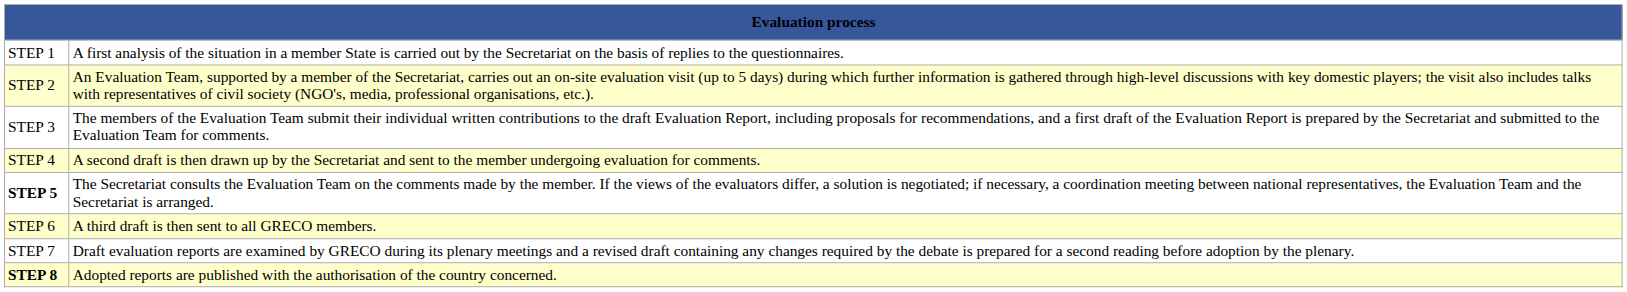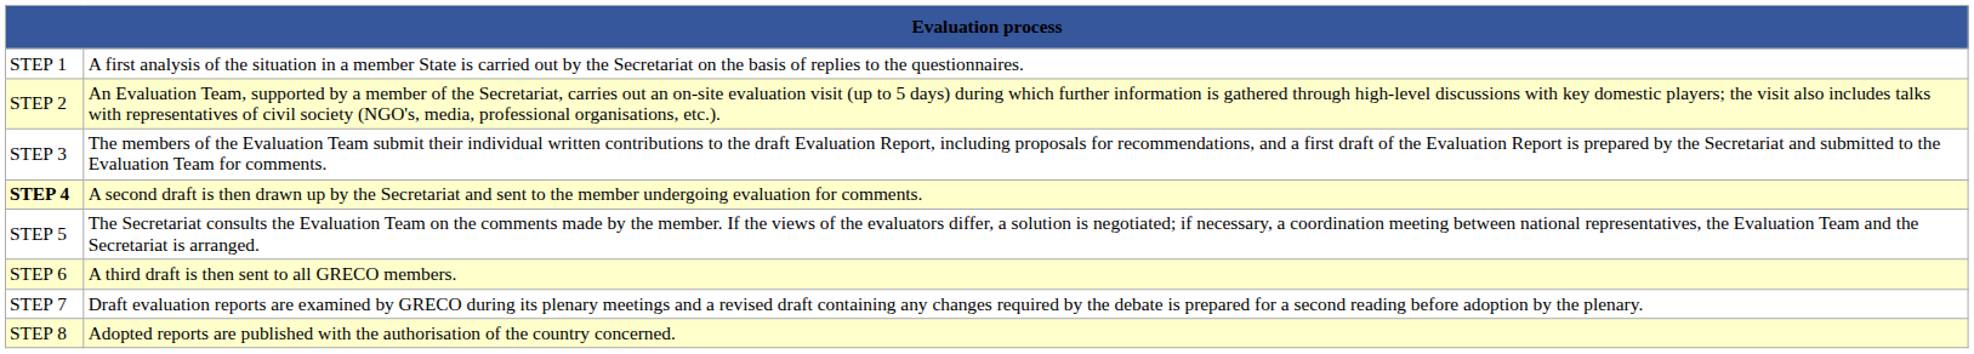STEP 4 | column 1: normal -> bold
STEP 5 | column 1: bold -> normal
STEP 8 | column 1: bold -> normal
